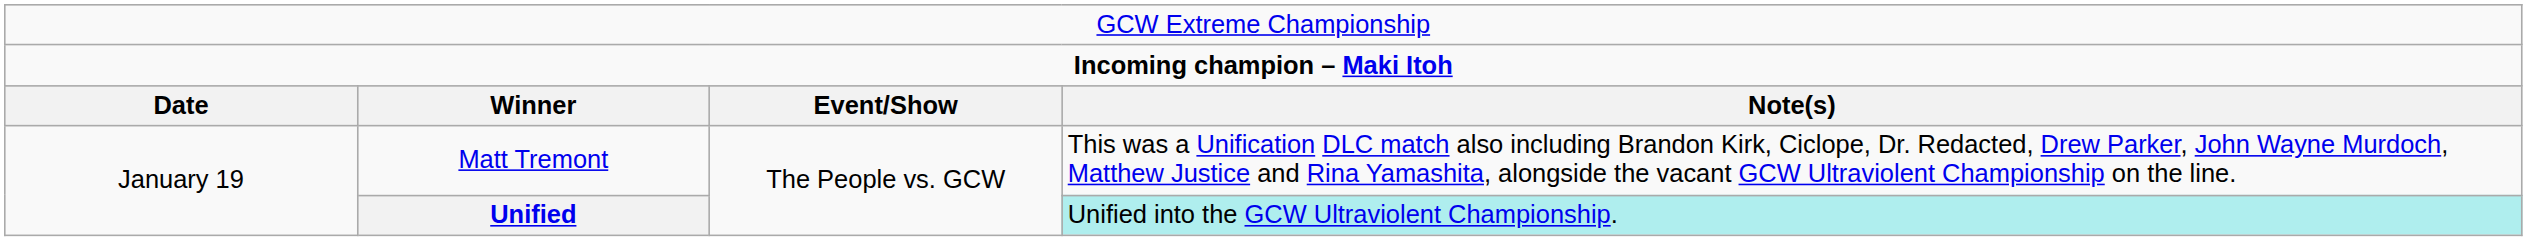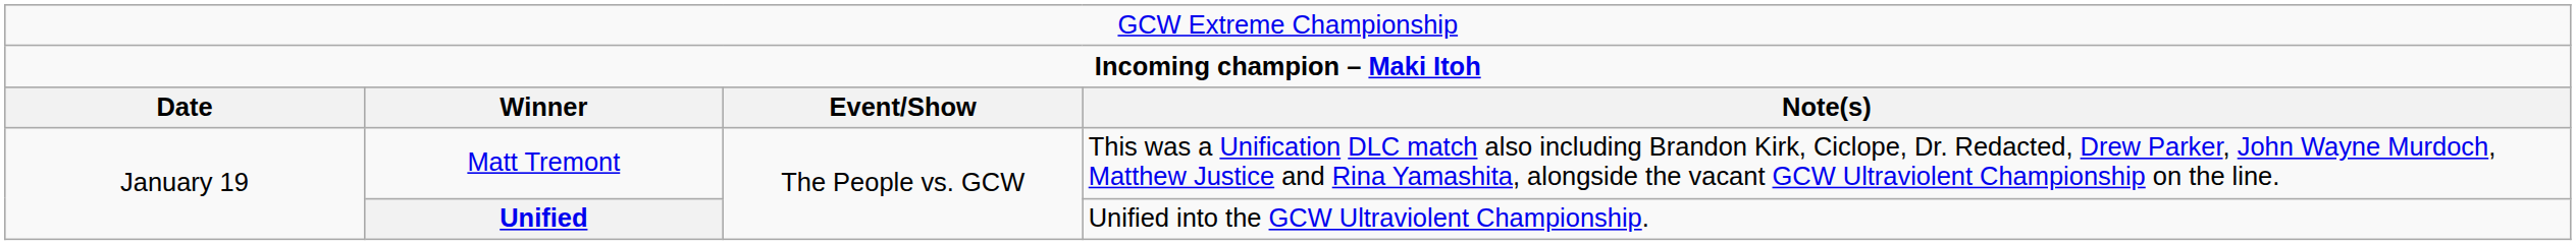Unified | column 4: paleturquoise background -> no background
